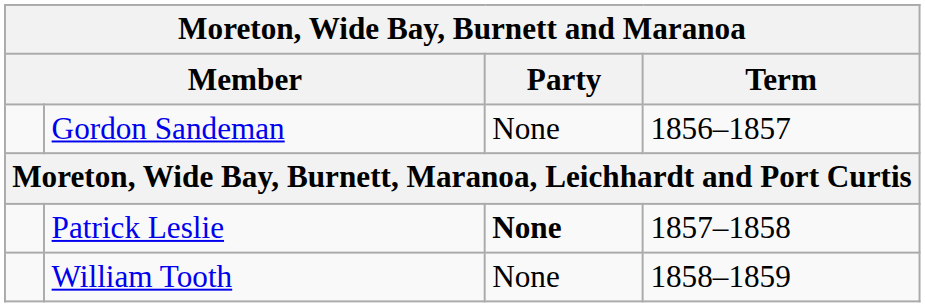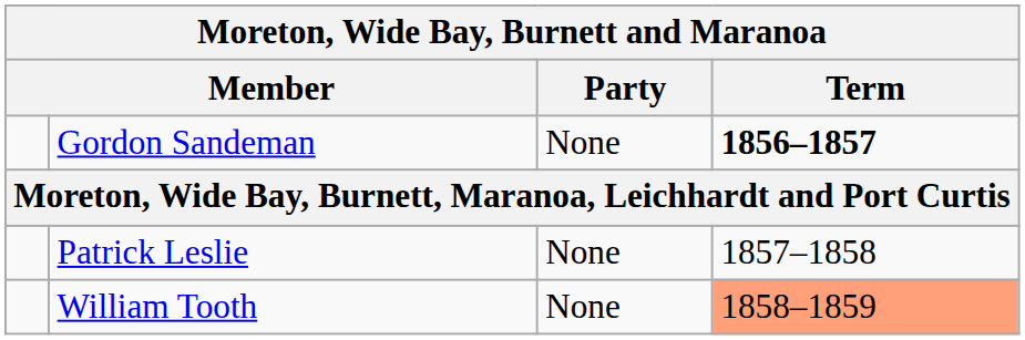Gordon Sandeman | Term: normal -> bold
Patrick Leslie | Party: bold -> normal
William Tooth | Term: no background -> lightsalmon background
